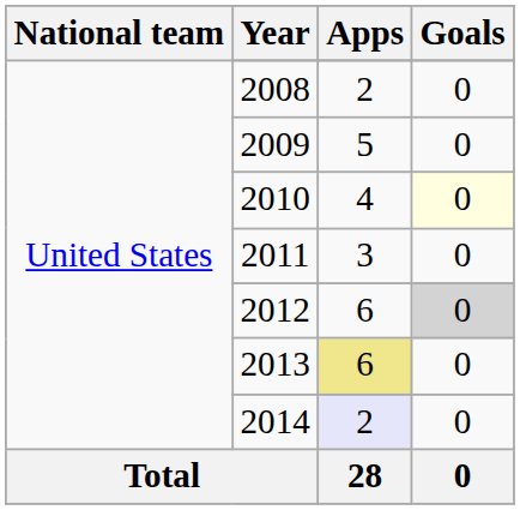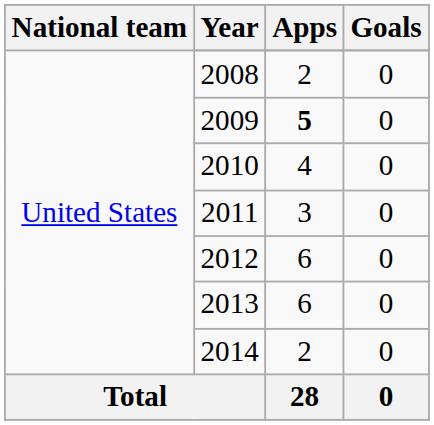2009 | Apps: normal -> bold
2010 | Goals: lightyellow background -> no background
2012 | Goals: lightgrey background -> no background
2013 | Apps: khaki background -> no background
2014 | Apps: lavender background -> no background
